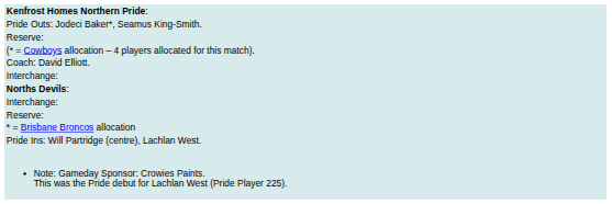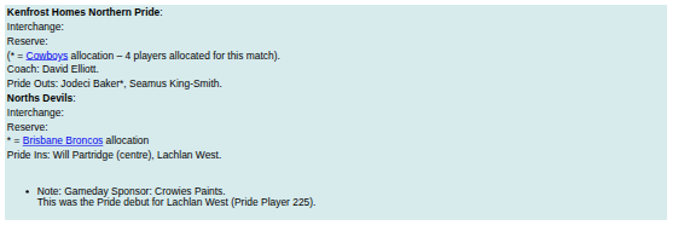row 2 | column 1: Pride Outs: Jodeci Baker*, Seamus King-Smith. -> Interchange:
row 6 | column 1: Interchange: -> Pride Outs: Jodeci Baker*, Seamus King-Smith.
